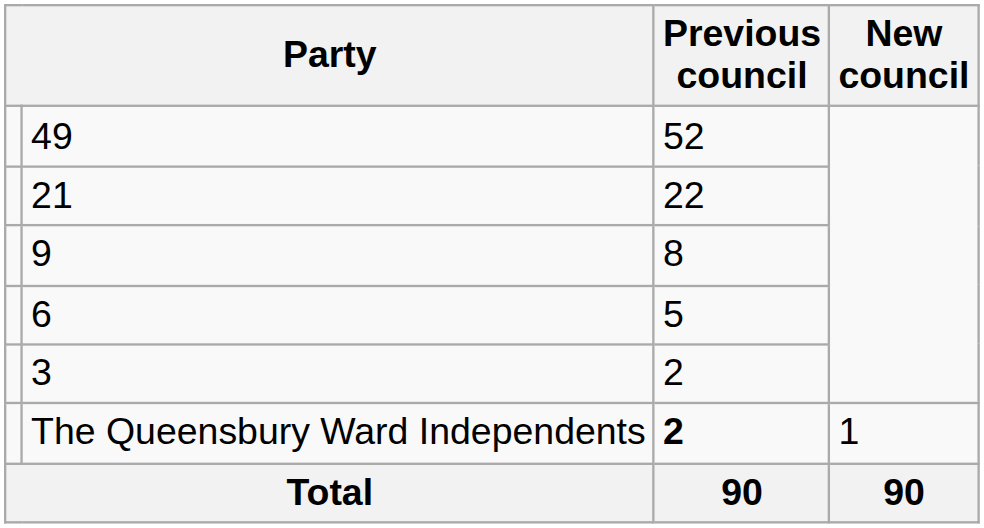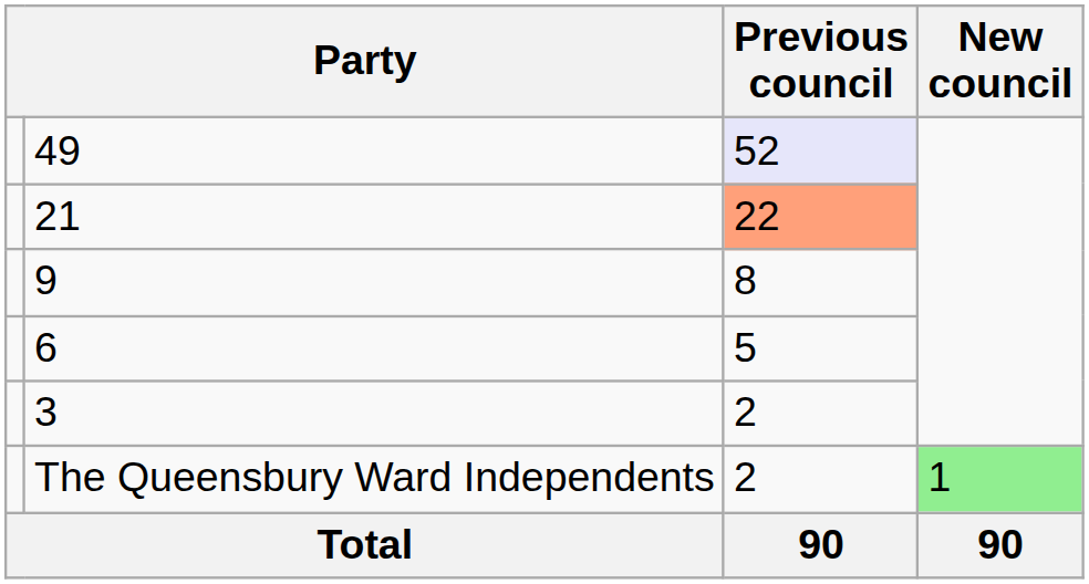49 | Previous council: no background -> lavender background
21 | Previous council: no background -> lightsalmon background
The Queensbury Ward Independents | Previous council: bold -> normal
The Queensbury Ward Independents | New council: no background -> lightgreen background
